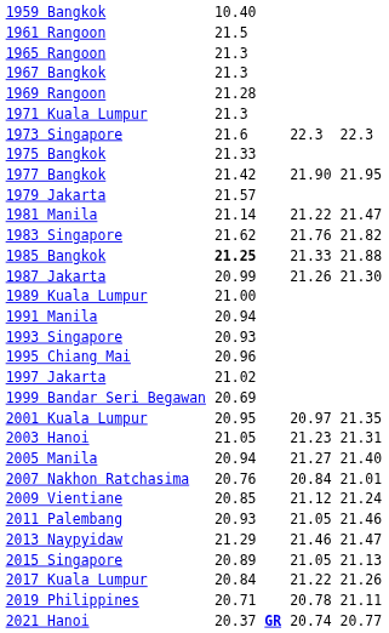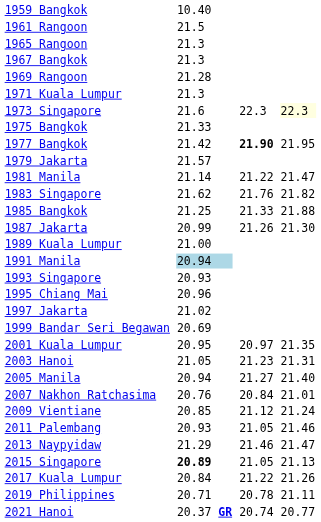1973 Singapore | column 4: no background -> lightyellow background
1977 Bangkok | column 3: normal -> bold
1985 Bangkok | column 2: bold -> normal
1991 Manila | column 2: no background -> lightblue background
2015 Singapore | column 2: normal -> bold
